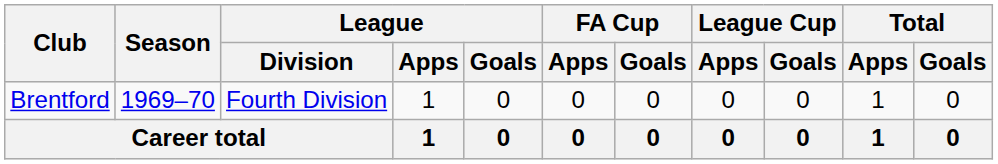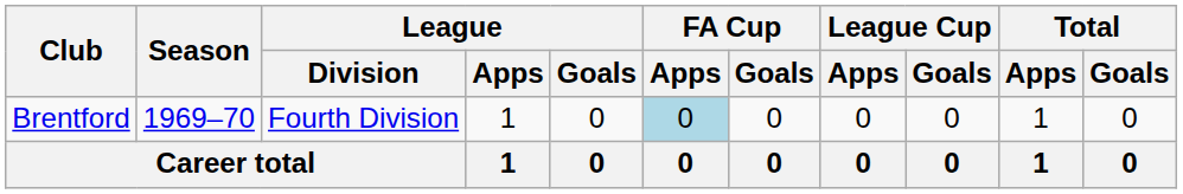Brentford | FA Cup / Apps: no background -> lightblue background
